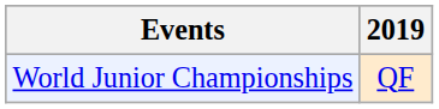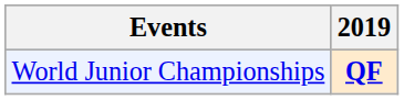World Junior Championships | 2019: normal -> bold
